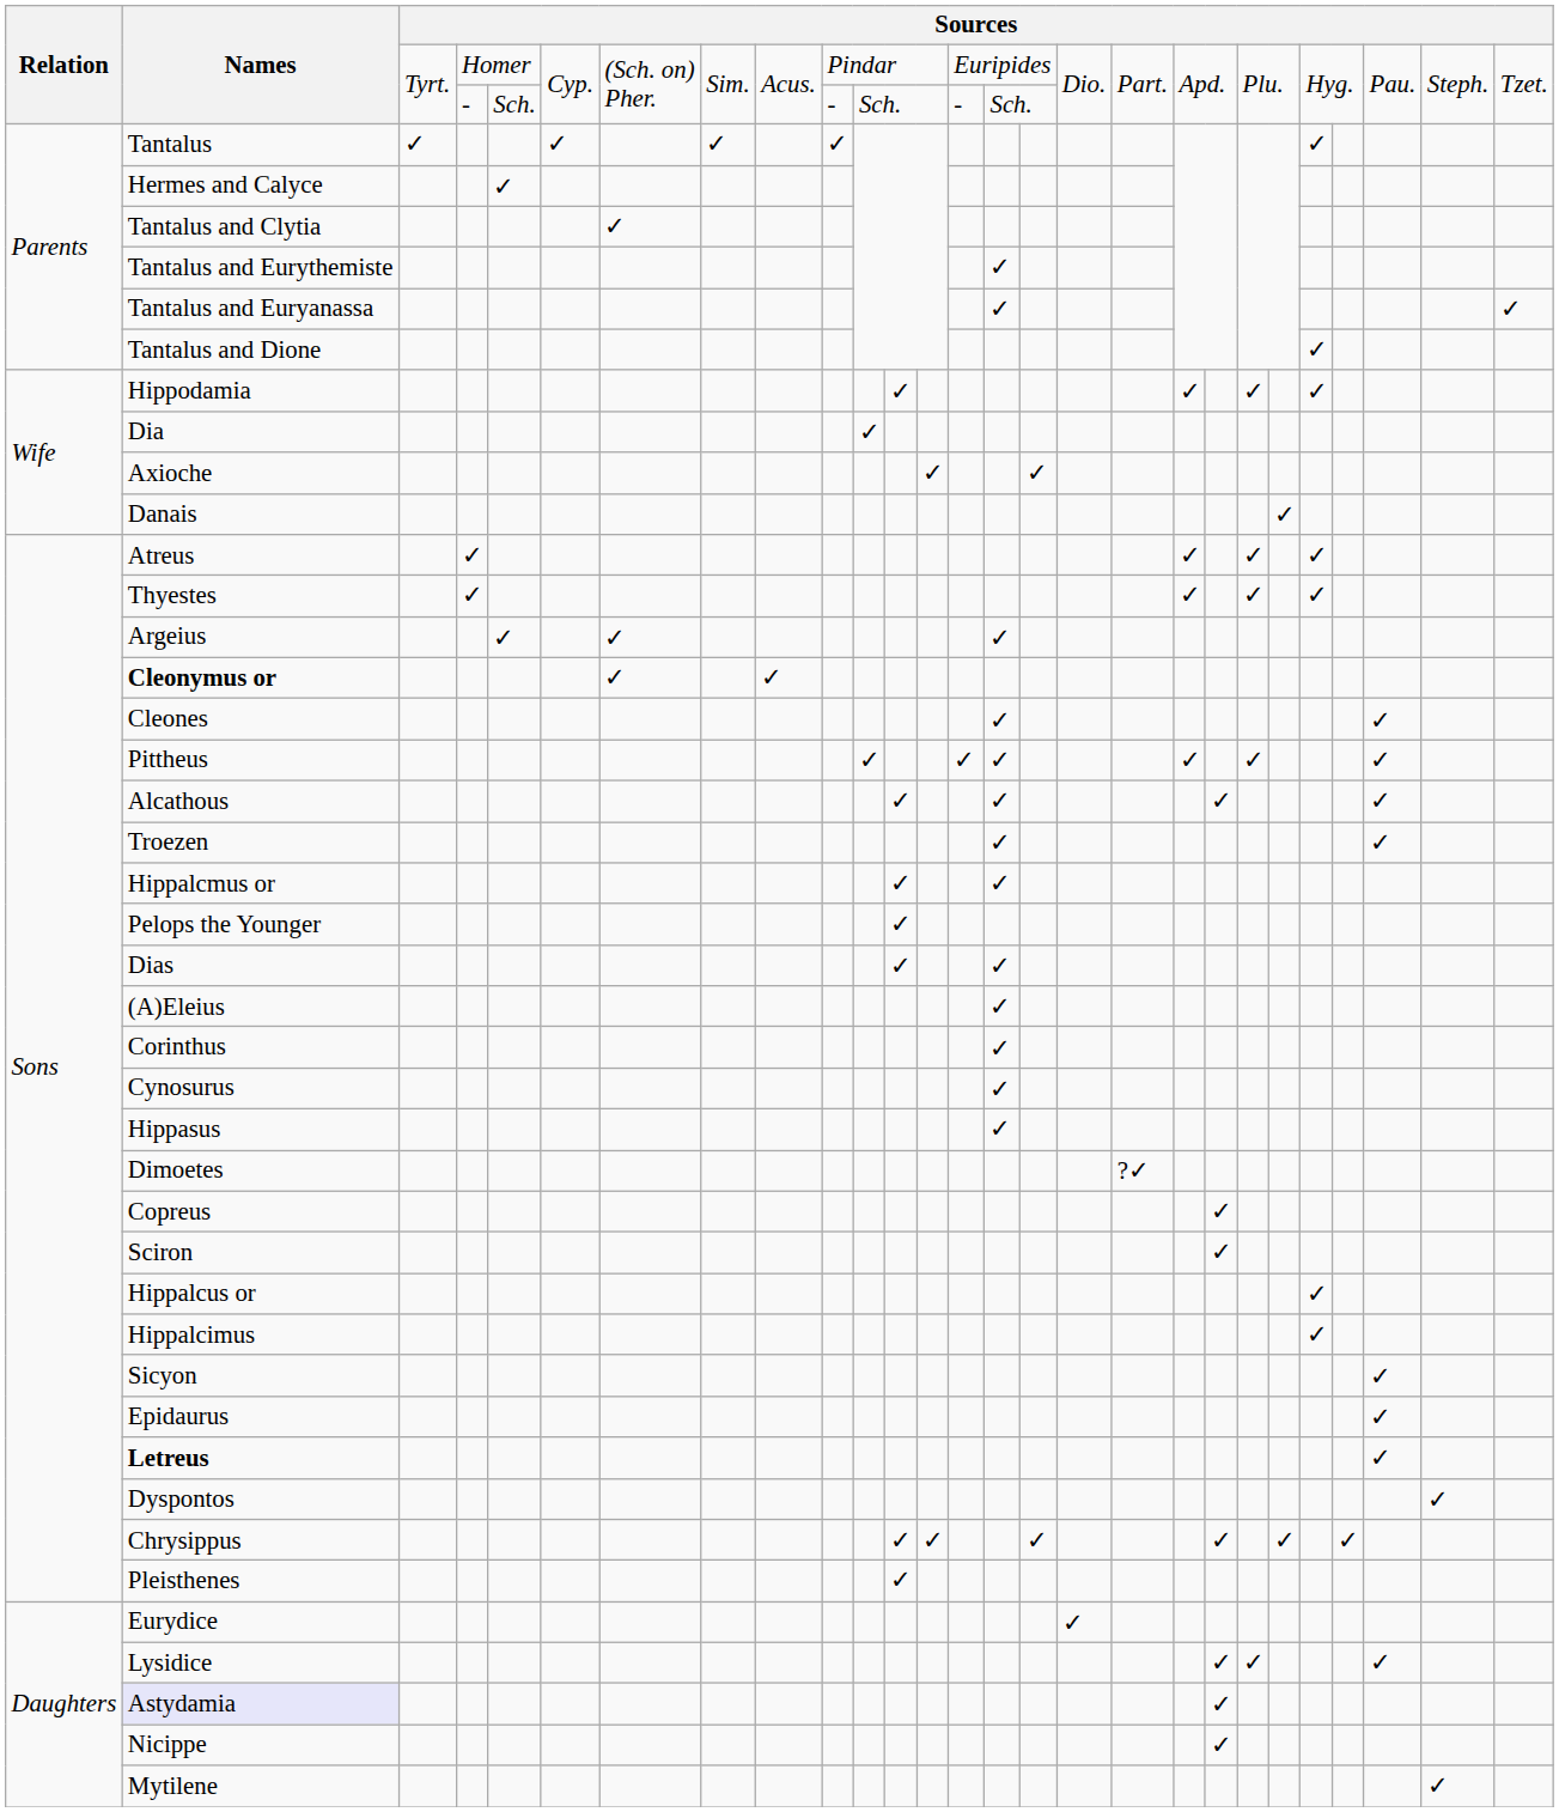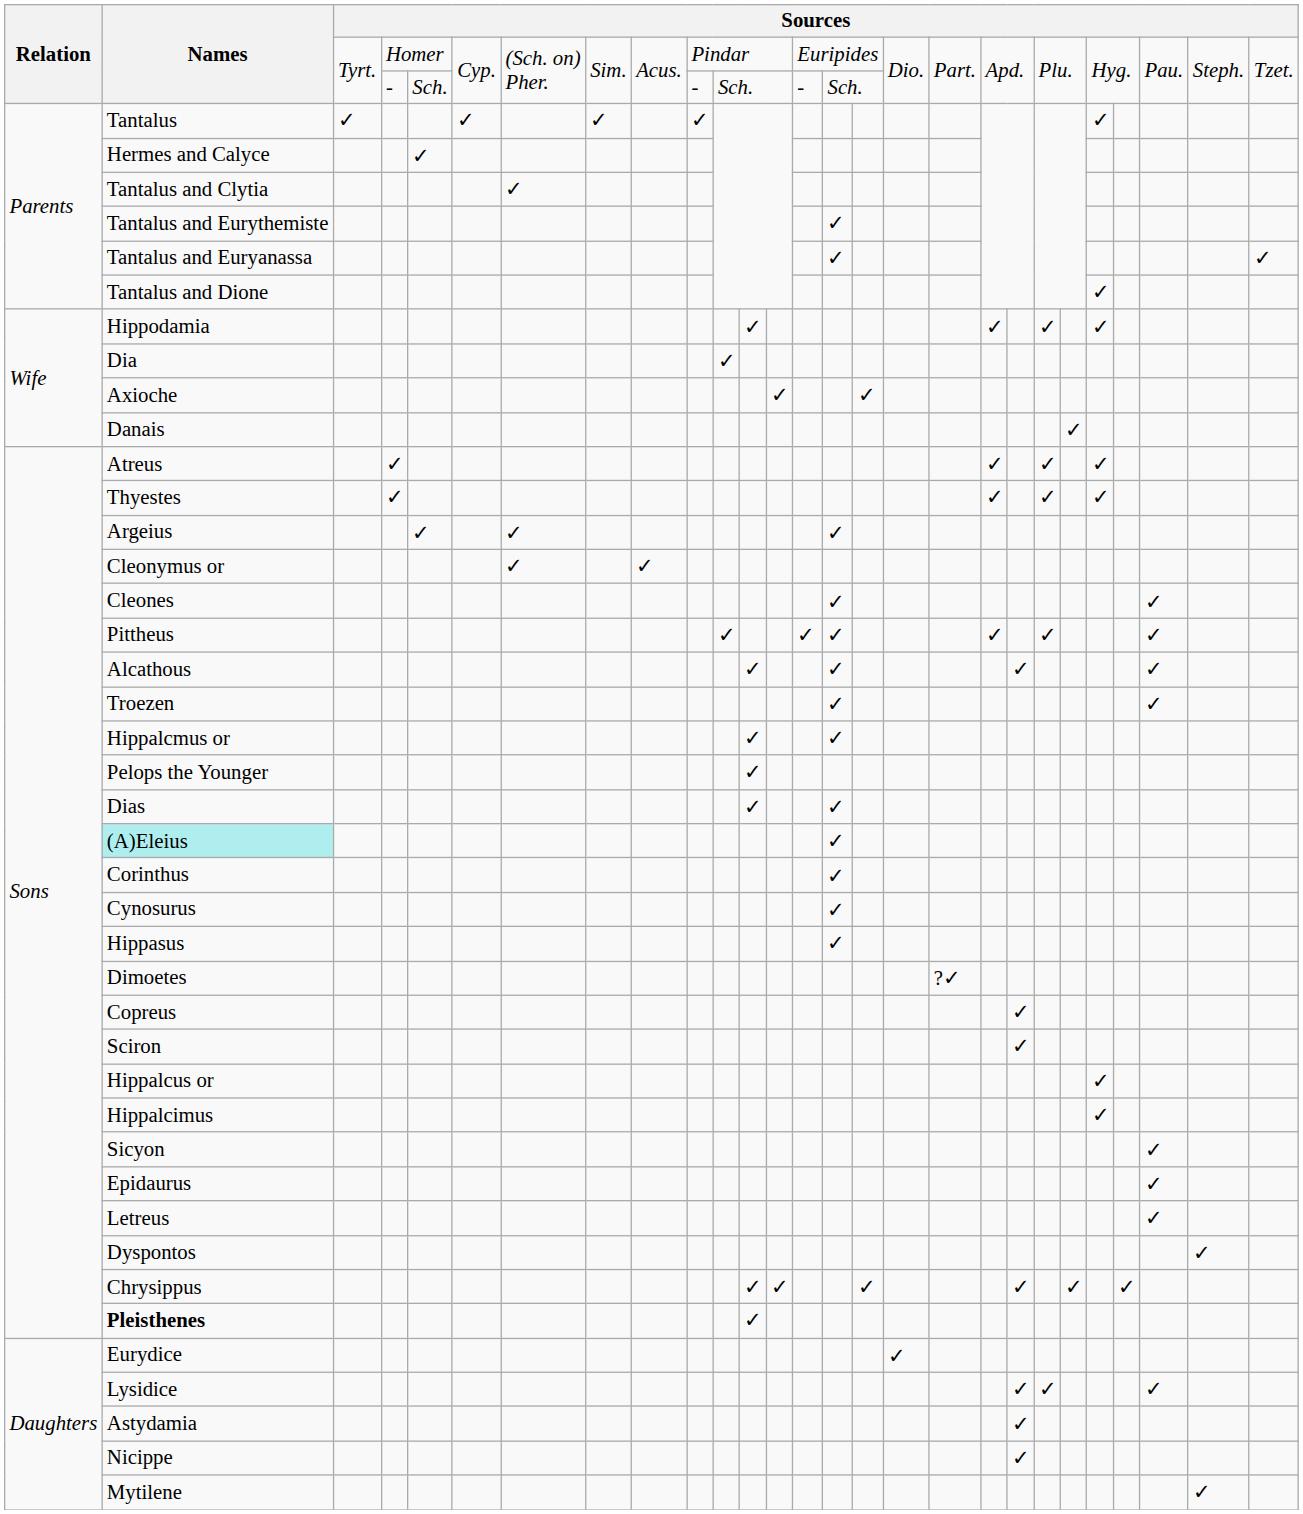Cleonymus or | Names: bold -> normal
(A)Eleius | Names: no background -> paleturquoise background
Letreus | Names: bold -> normal
Pleisthenes | Names: normal -> bold
Astydamia | Names: lavender background -> no background
